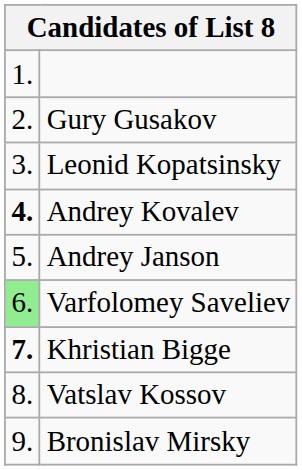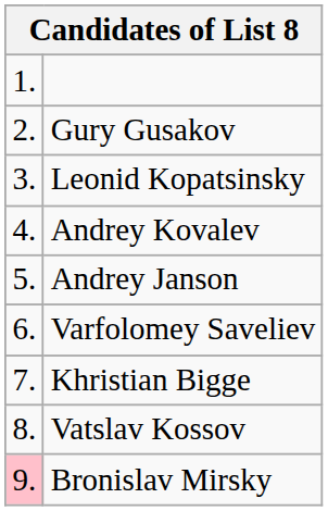Andrey Kovalev | column 1: bold -> normal
Varfolomey Saveliev | column 1: lightgreen background -> no background
Khristian Bigge | column 1: bold -> normal
Bronislav Mirsky | column 1: no background -> pink background
